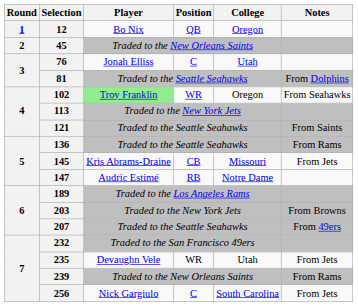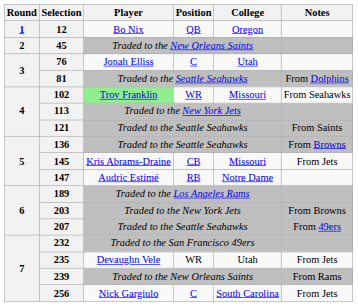102 | College: Oregon -> Missouri
136 | Notes: From Rams -> From Browns
